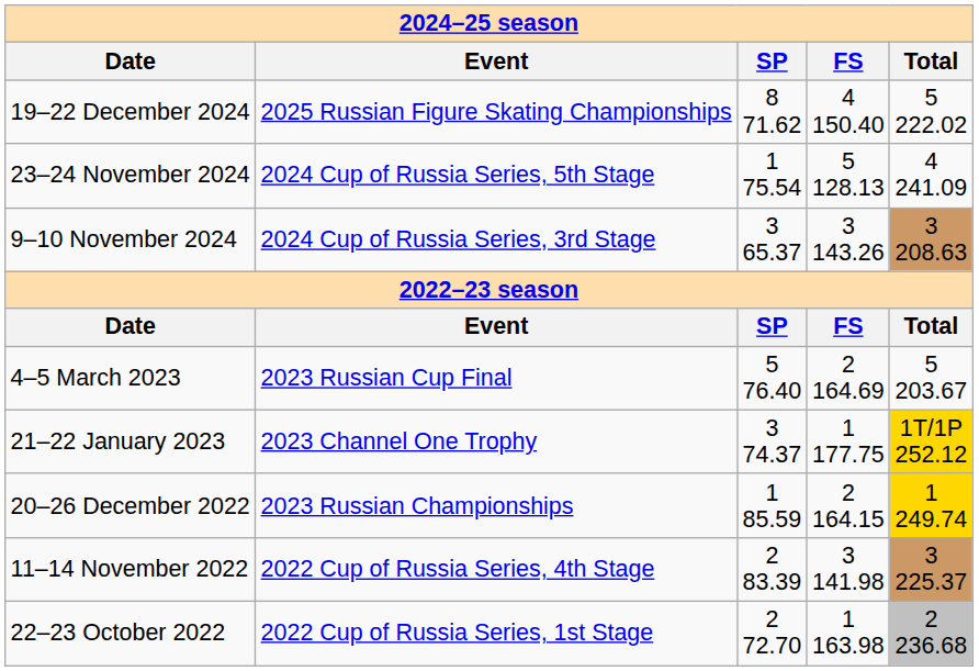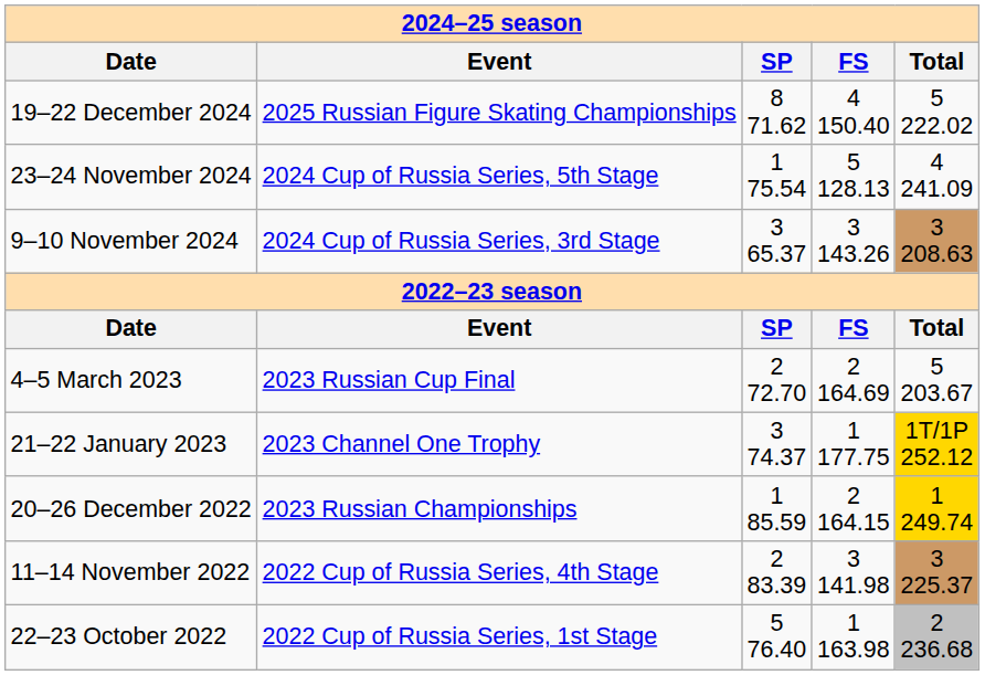4–5 March 2023 | column 3: 5 76.40 -> 2 72.70
22–23 October 2022 | column 3: 2 72.70 -> 5 76.40
